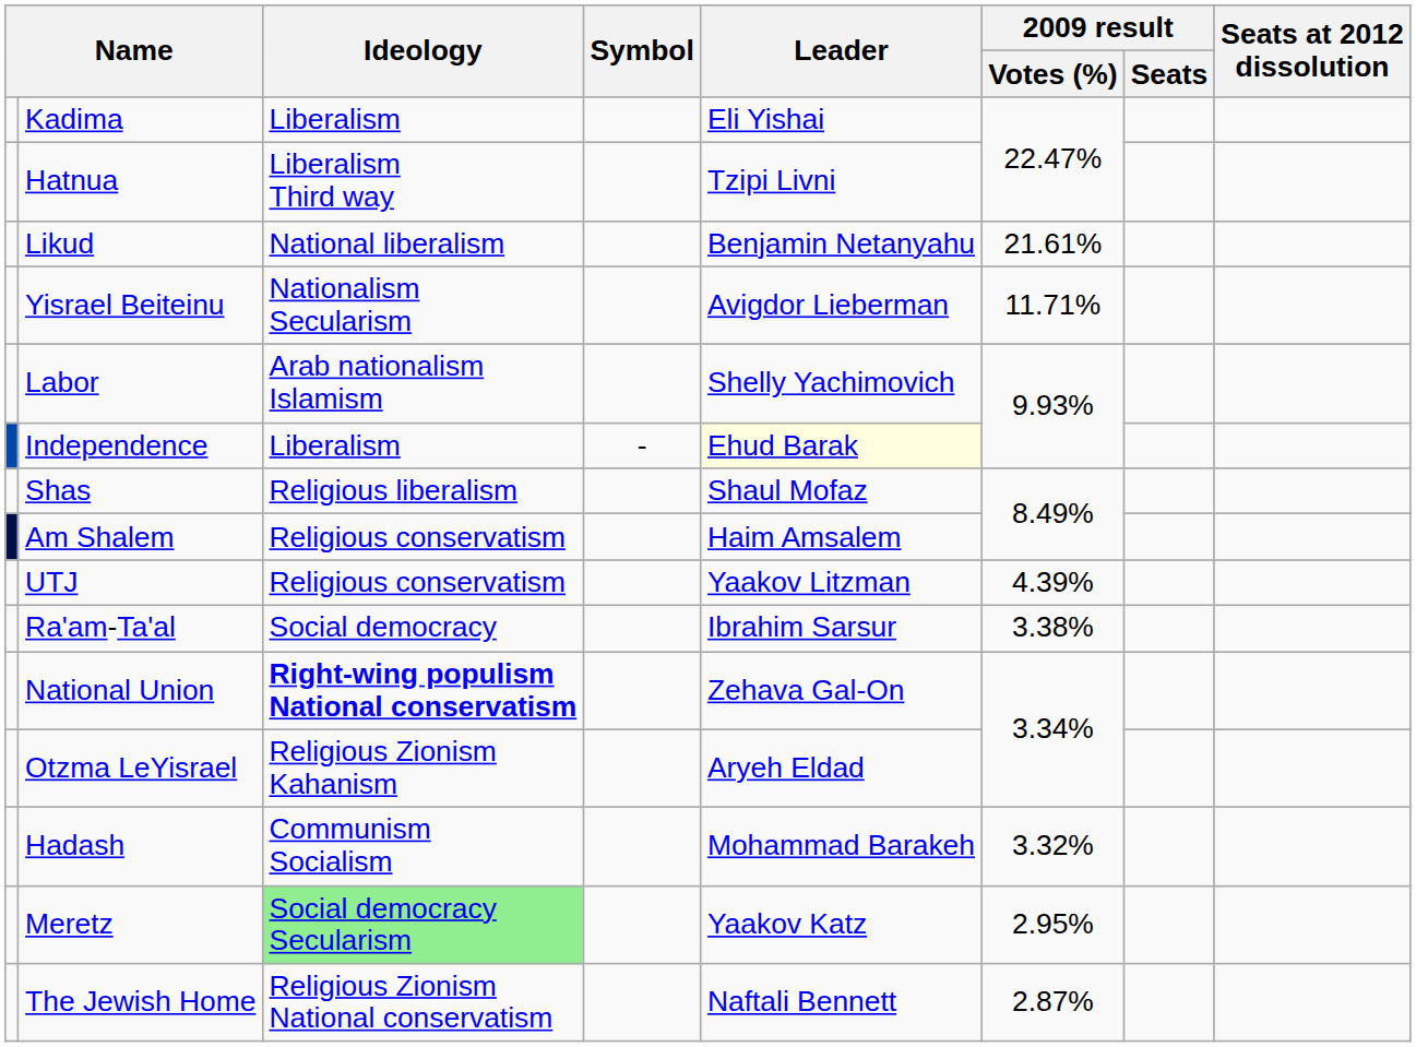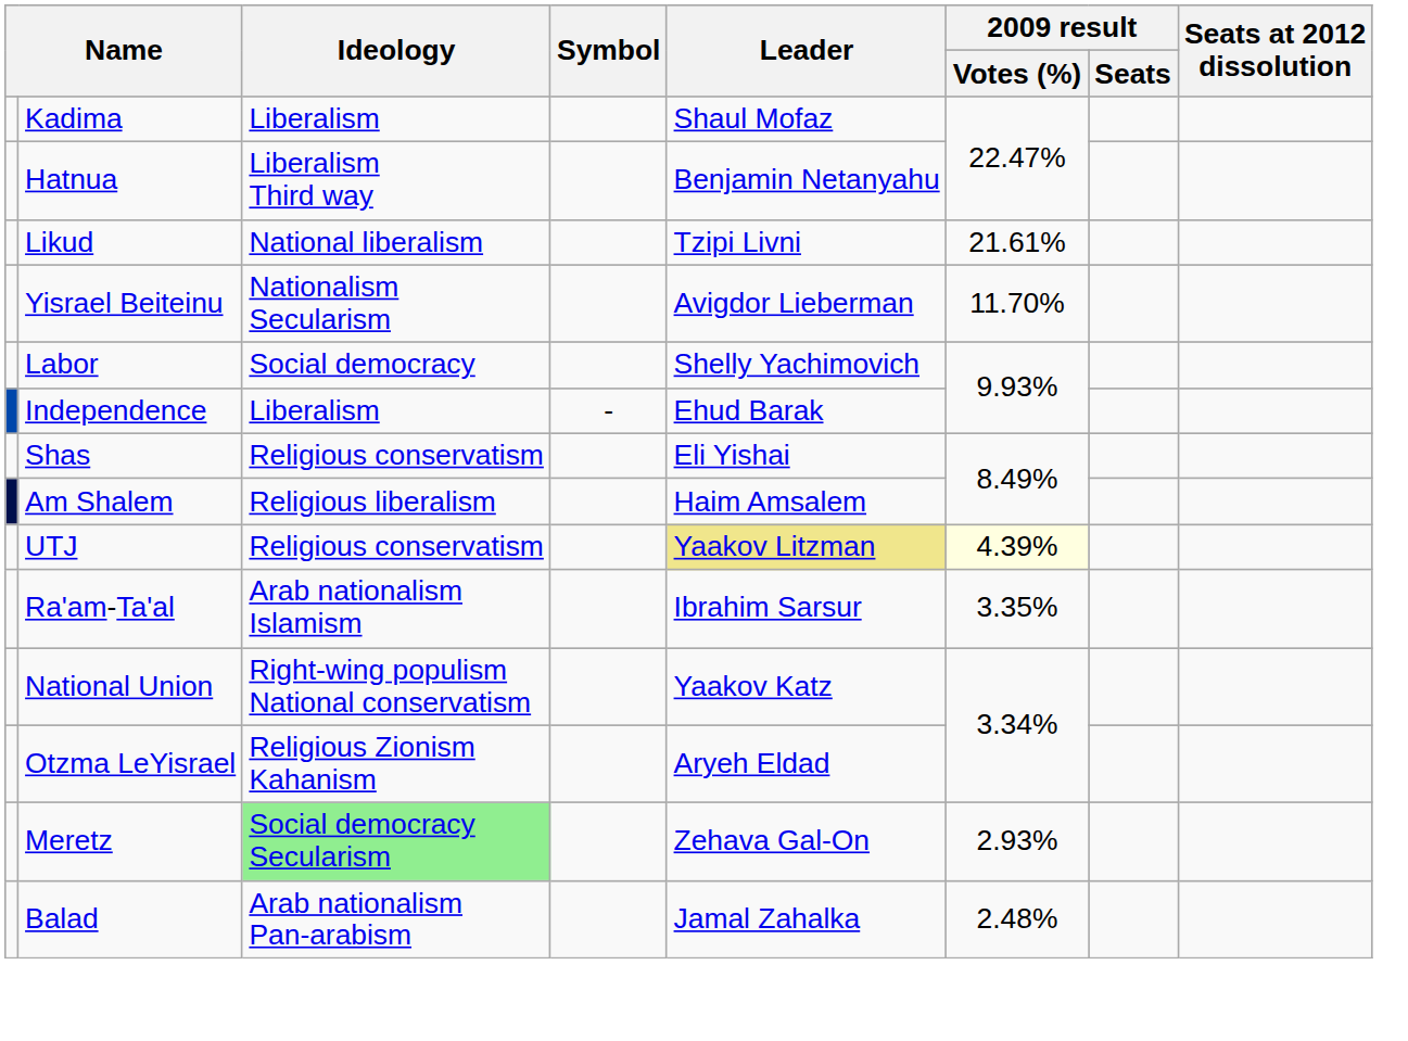Kadima | Leader: Eli Yishai -> Shaul Mofaz
Hatnua | Leader: Tzipi Livni -> Benjamin Netanyahu
Likud | Leader: Benjamin Netanyahu -> Tzipi Livni
Yisrael Beiteinu | 2009 result / Votes (%): 11.71% -> 11.70%
Labor | Ideology: Arab nationalism Islamism -> Social democracy
Independence | Leader: lightyellow background -> no background
Shas | Ideology: Religious liberalism -> Religious conservatism
Shas | Leader: Shaul Mofaz -> Eli Yishai
Am Shalem | Ideology: Religious conservatism -> Religious liberalism
UTJ | Leader: no background -> khaki background
UTJ | 2009 result / Votes (%): no background -> lightyellow background
Ra'am-Ta'al | Ideology: Social democracy -> Arab nationalism Islamism
Ra'am-Ta'al | 2009 result / Votes (%): 3.38% -> 3.35%
National Union | Ideology: bold -> normal
National Union | Leader: Zehava Gal-On -> Yaakov Katz
- row: Hadash | Communism Socialism | Mohammad Barakeh | 3.32%
Meretz | Leader: Yaakov Katz -> Zehava Gal-On
Meretz | 2009 result / Votes (%): 2.95% -> 2.93%
- row: The Jewish Home | Religious Zionism National conservatism | Naftali Bennett | 2.87%
+ row: Balad | Arab nationalism Pan-arabism | Jamal Zahalka | 2.48%
